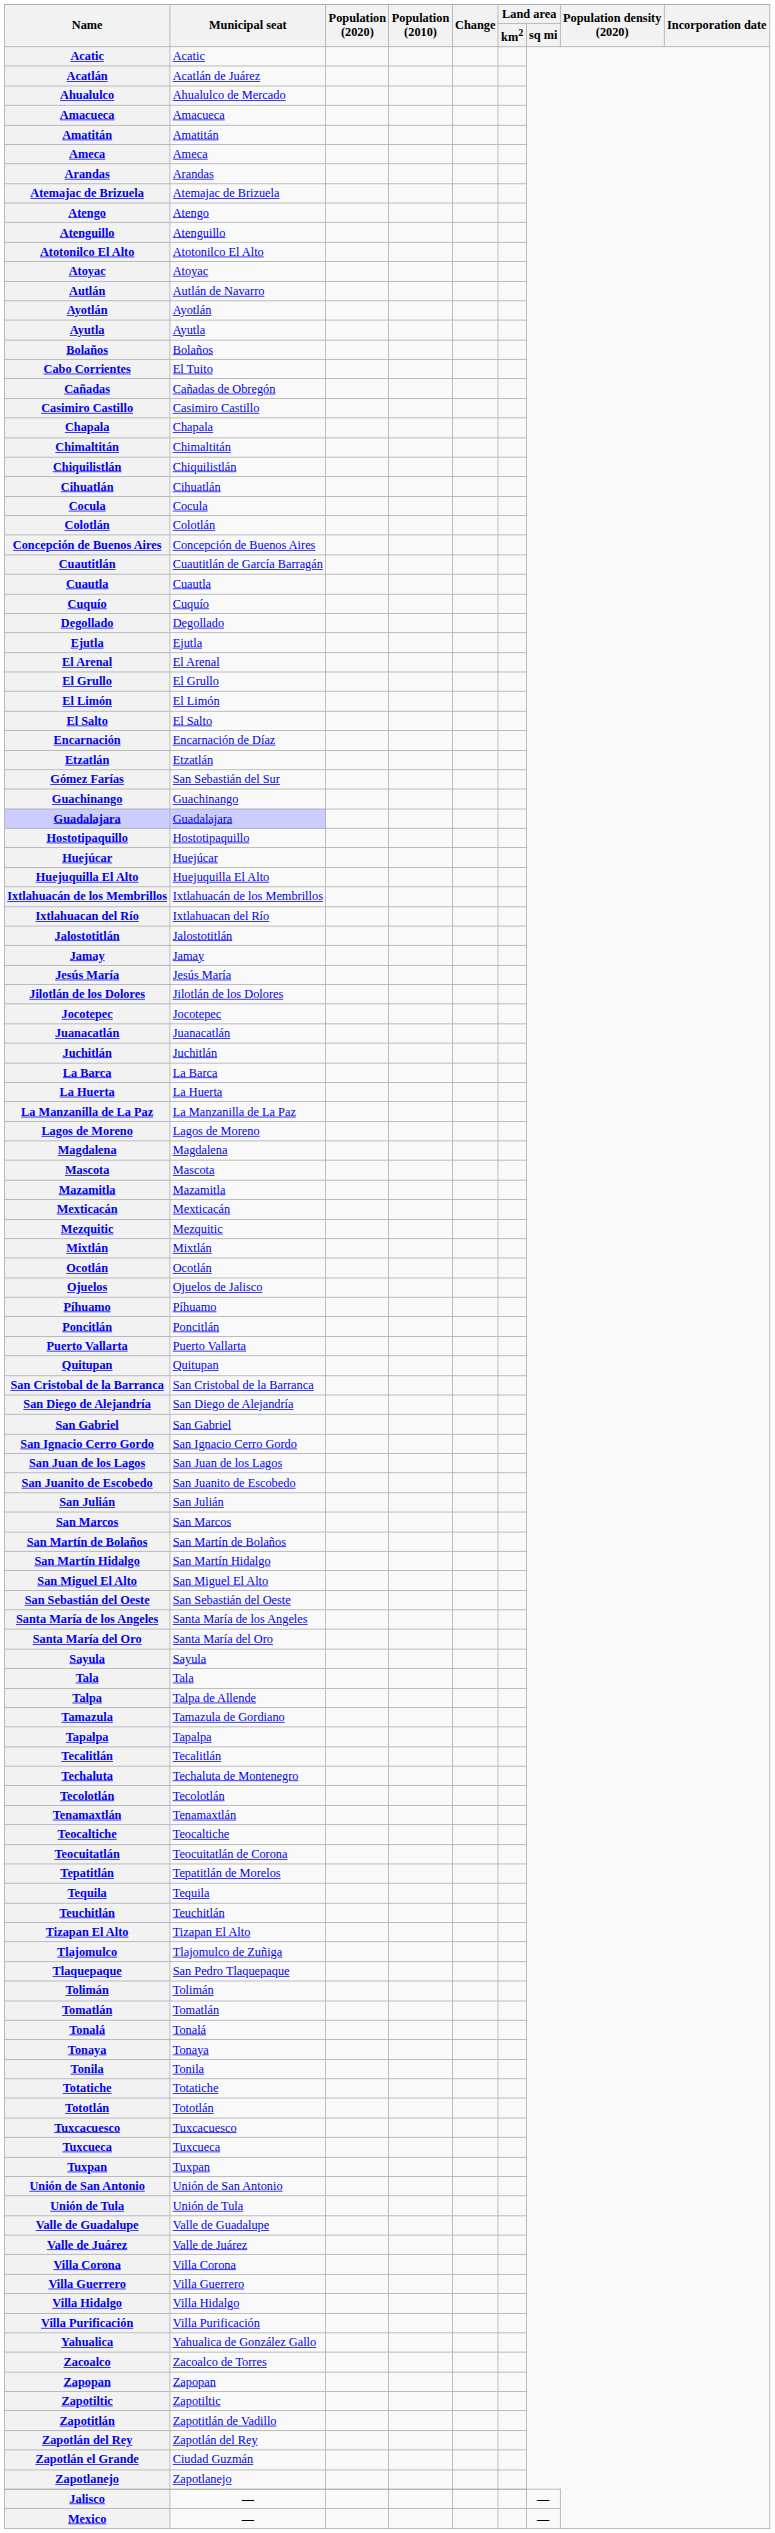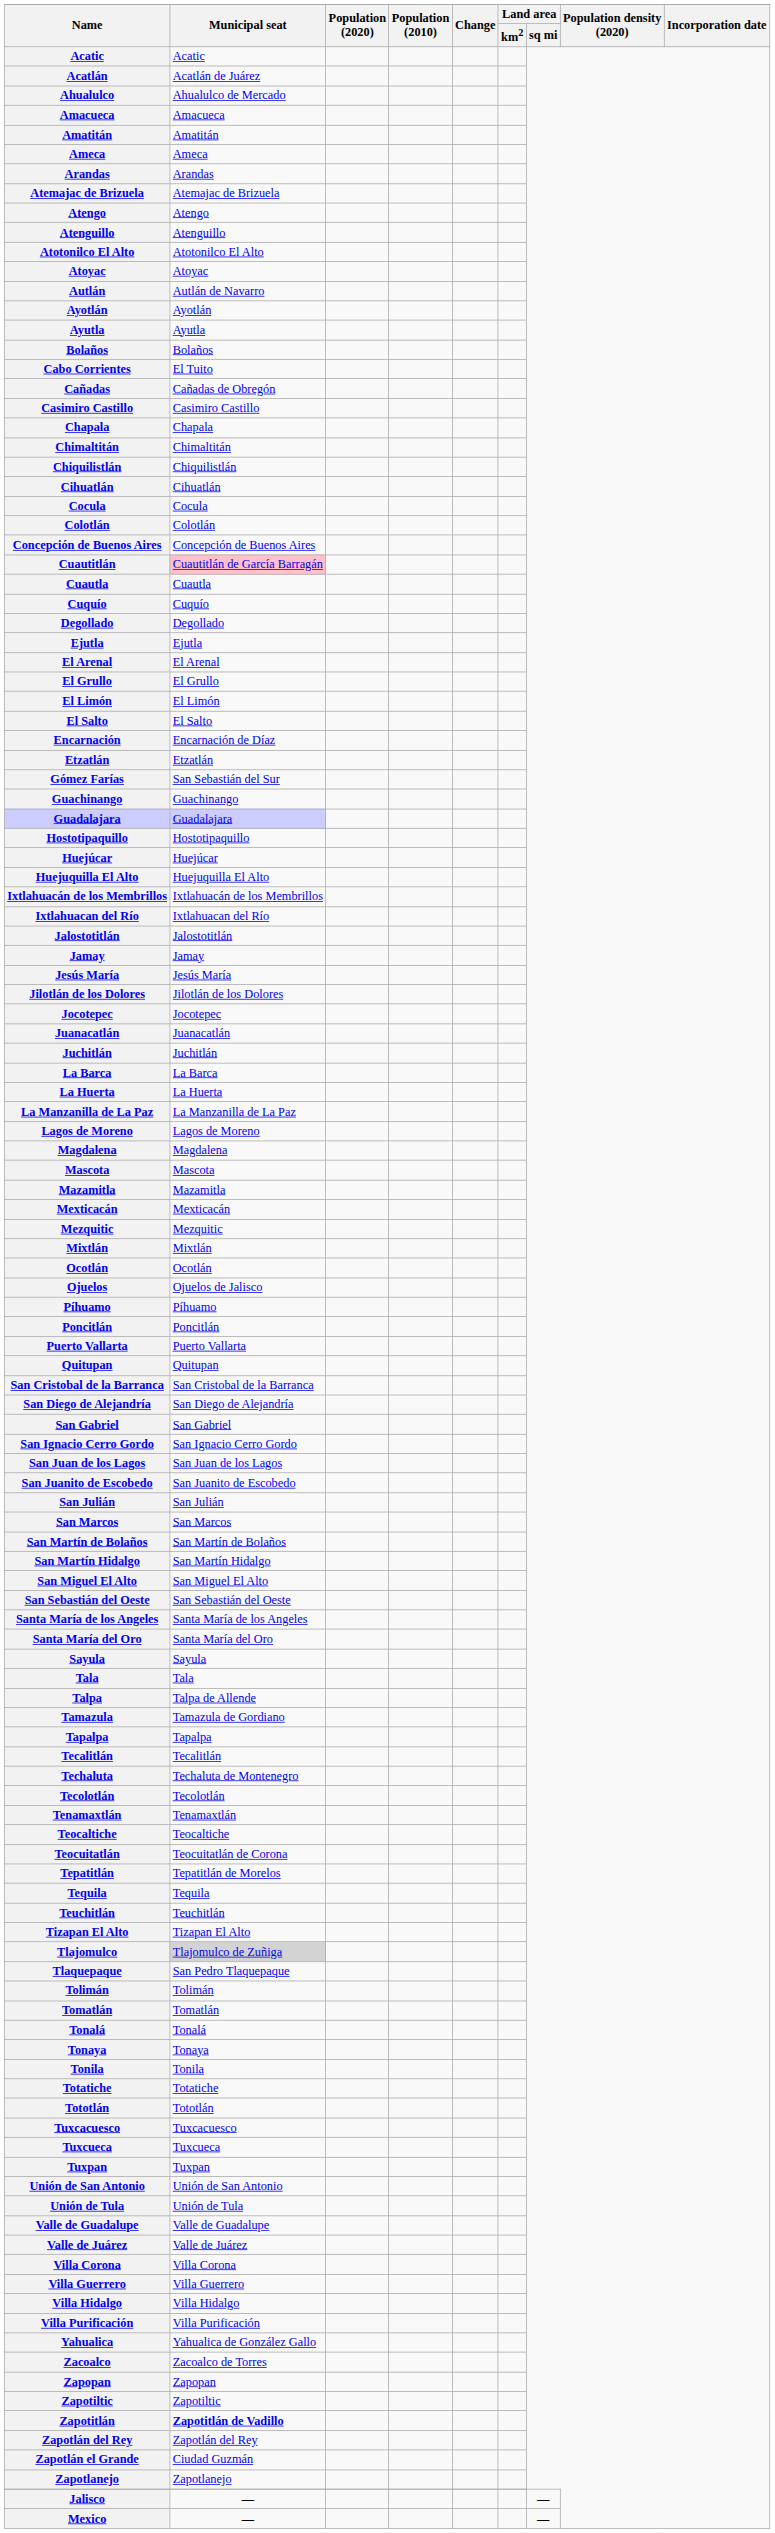Cuautitlán | Municipal seat: no background -> pink background
Tlajomulco | Municipal seat: no background -> lightgrey background
Zapotitlán | Municipal seat: normal -> bold
